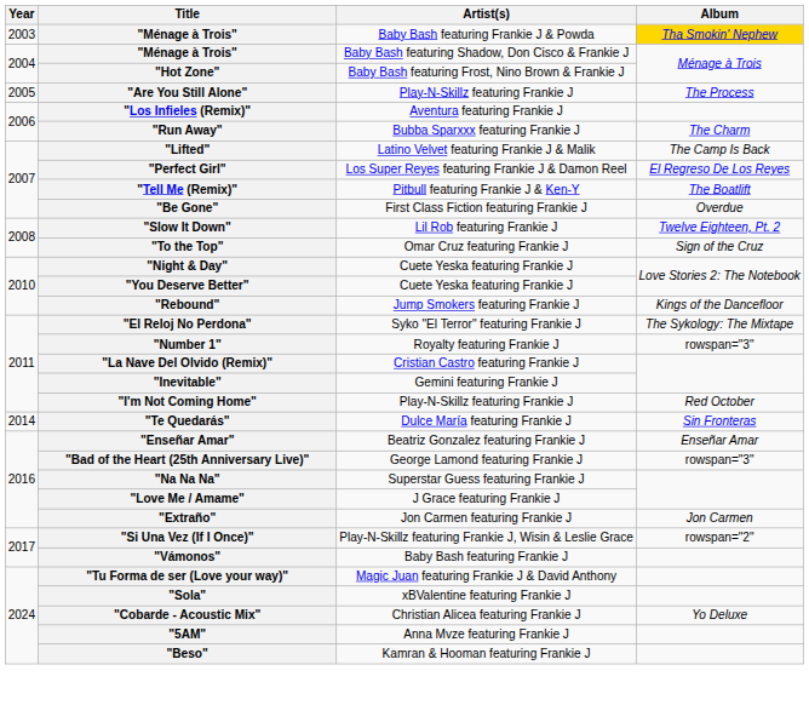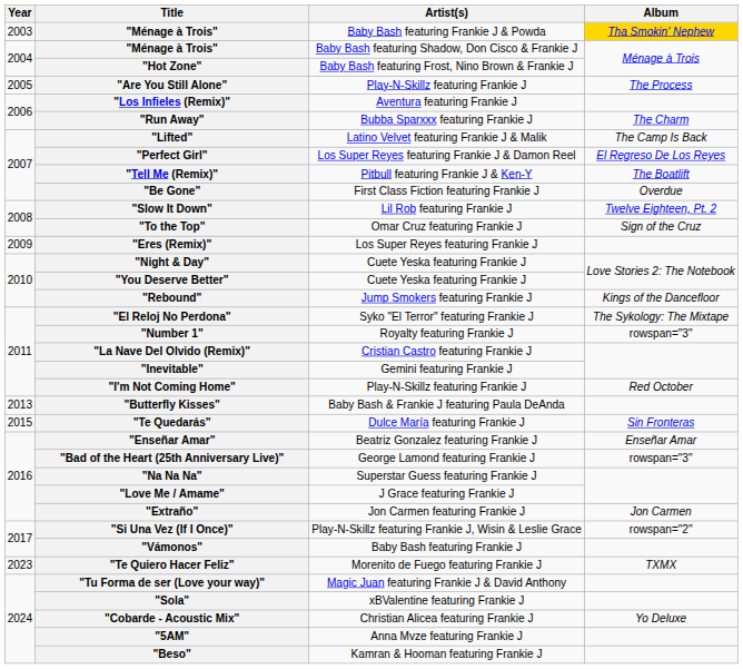+ row: 2009 | "Eres (Remix)" | Los Super Reyes featuring Frankie J
+ row: 2013 | "Butterfly Kisses" | Baby Bash & Frankie J featuring Paula DeAnda
"Te Quedarás" | Year: 2014 -> 2015
+ row: 2023 | "Te Quiero Hacer Feliz" | Morenito de Fuego featuring Frankie J | TXMX
